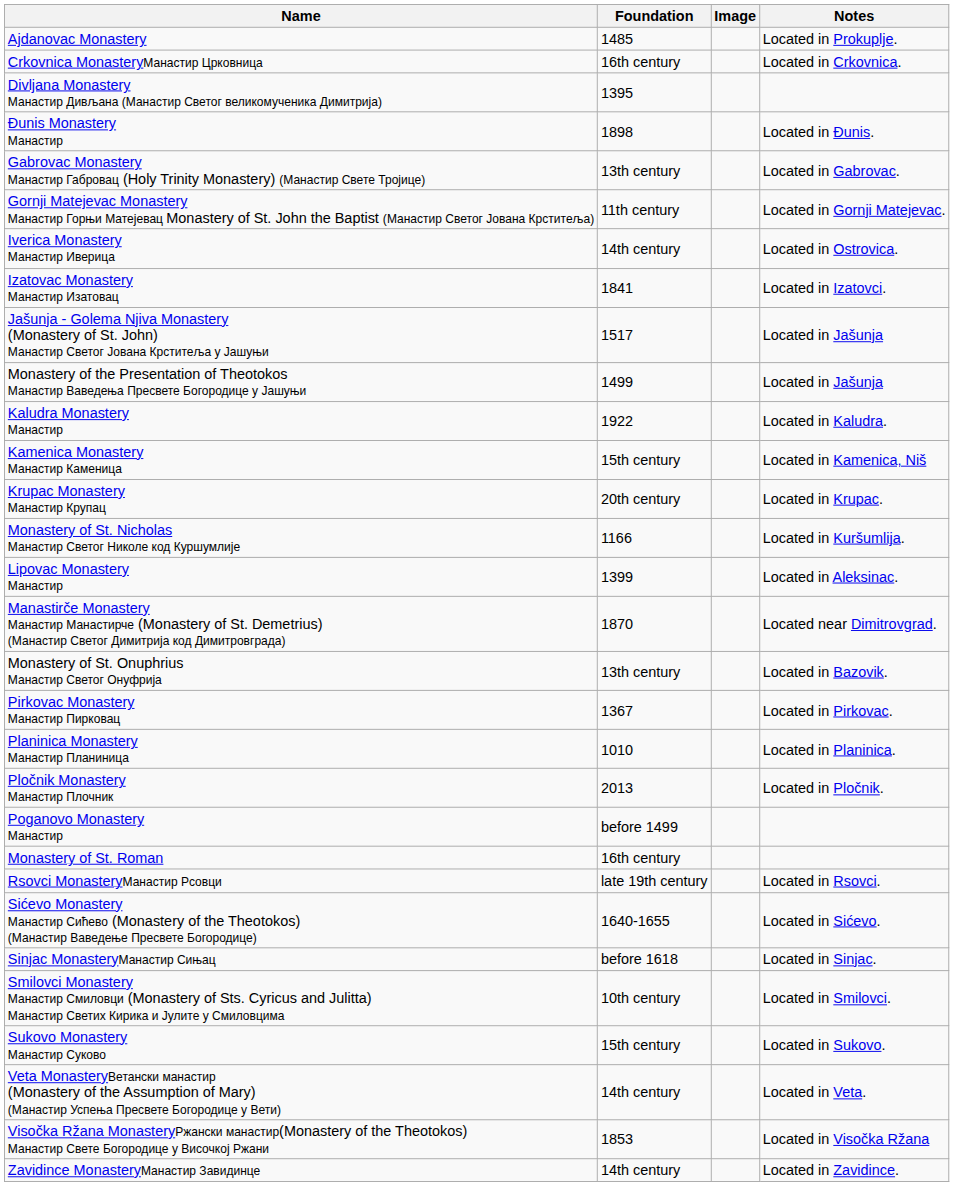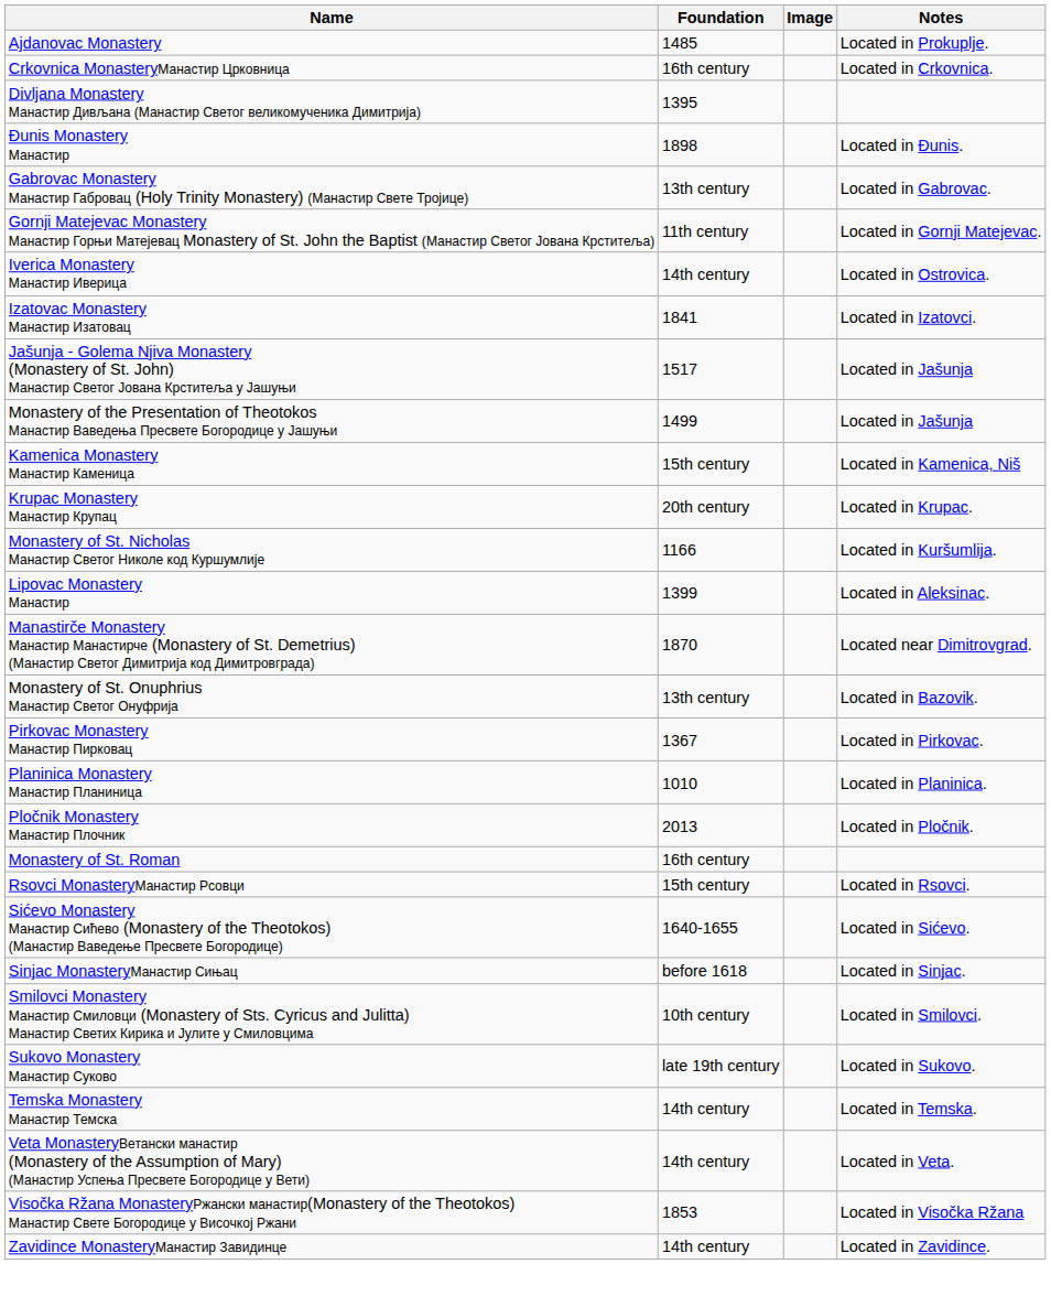- row: Kaludra Monastery Манастир | 1922 | Located in Kaludra.
- row: Poganovo Monastery Манастир | before 1499
Rsovci MonasteryМанастир Рсовци | Foundation: late 19th century -> 15th century
Sukovo Monastery Манастир Суково | Foundation: 15th century -> late 19th century
+ row: Temska Monastery Манастир Темска | 14th century | Located in Temska.
